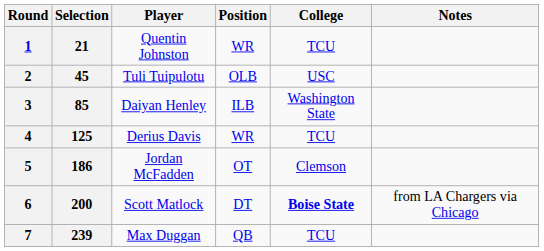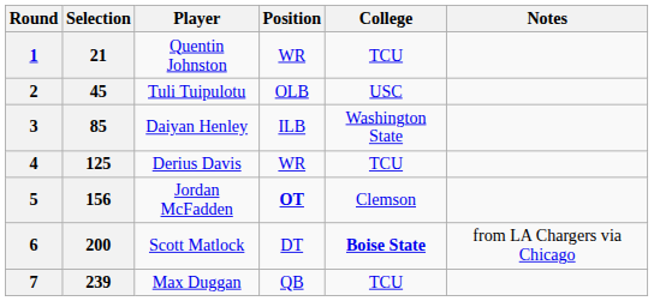5 | Selection: 186 -> 156
5 | Position: normal -> bold
